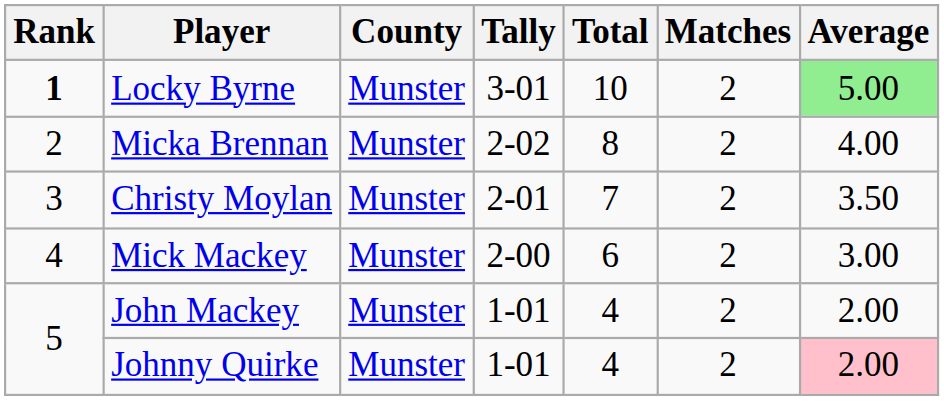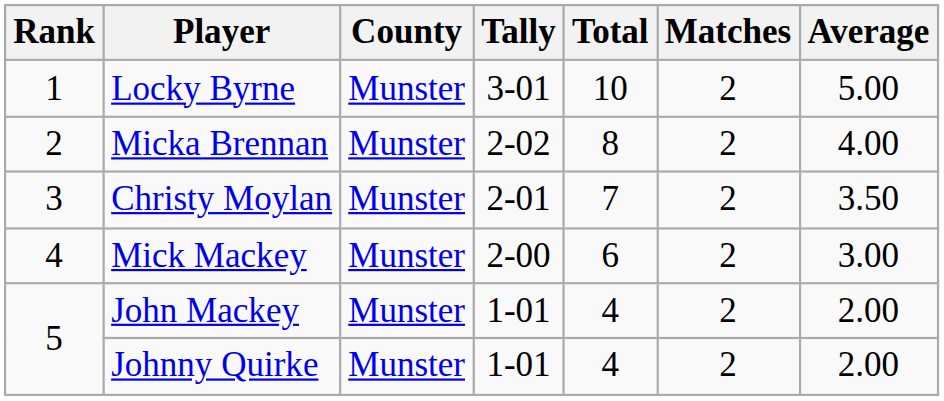Locky Byrne | Rank: bold -> normal
Locky Byrne | Average: lightgreen background -> no background
Johnny Quirke | Average: pink background -> no background
